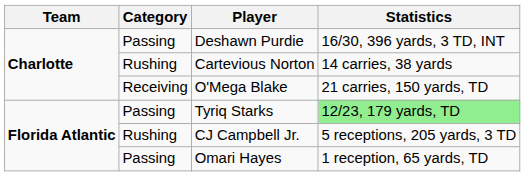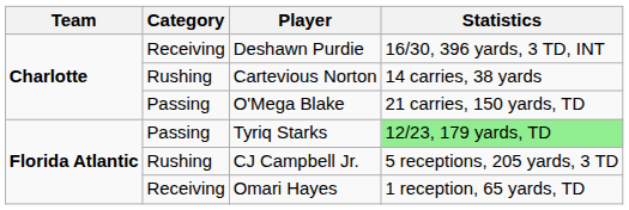Deshawn Purdie | Category: Passing -> Receiving
O'Mega Blake | Category: Receiving -> Passing
Omari Hayes | Category: Passing -> Receiving
